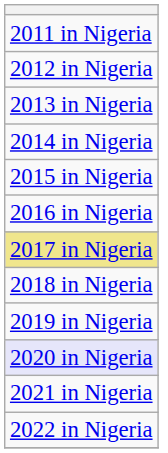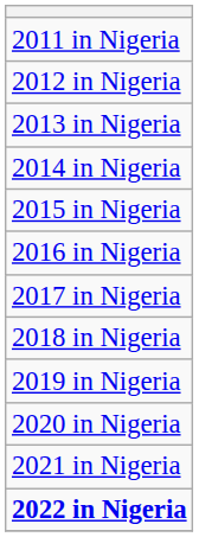row 8 | column 1: khaki background -> no background
row 11 | column 1: lavender background -> no background
row 13 | column 1: normal -> bold
